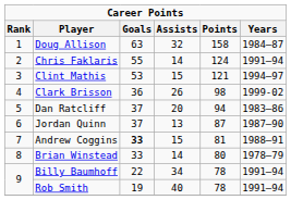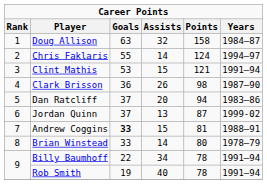Chris Faklaris | Years: 1991–94 -> 1994–97
Clint Mathis | Years: 1994–97 -> 1991–94
Clark Brisson | Years: 1999-02 -> 1987–90
Jordan Quinn | Years: 1987–90 -> 1999-02
